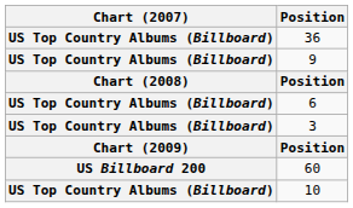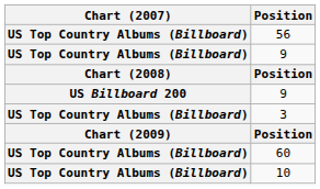row 2 | Position: 36 -> 56
row 5 | Chart (2007): US Top Country Albums (Billboard) -> US Billboard 200
row 5 | Position: 6 -> 9
row 8 | Chart (2007): US Billboard 200 -> US Top Country Albums (Billboard)
